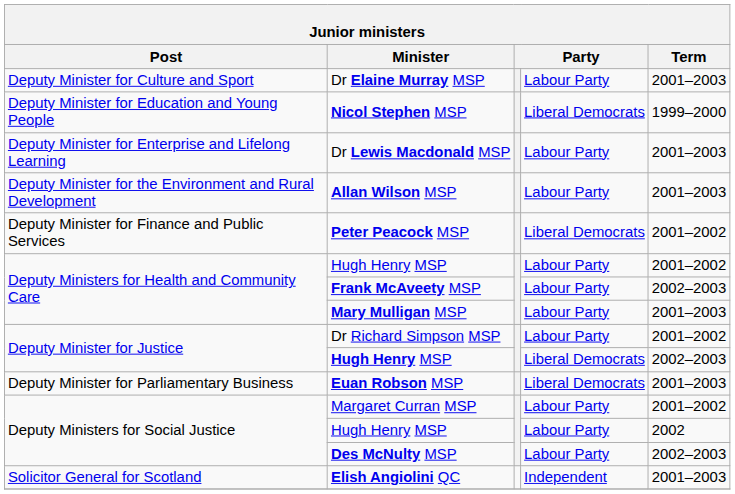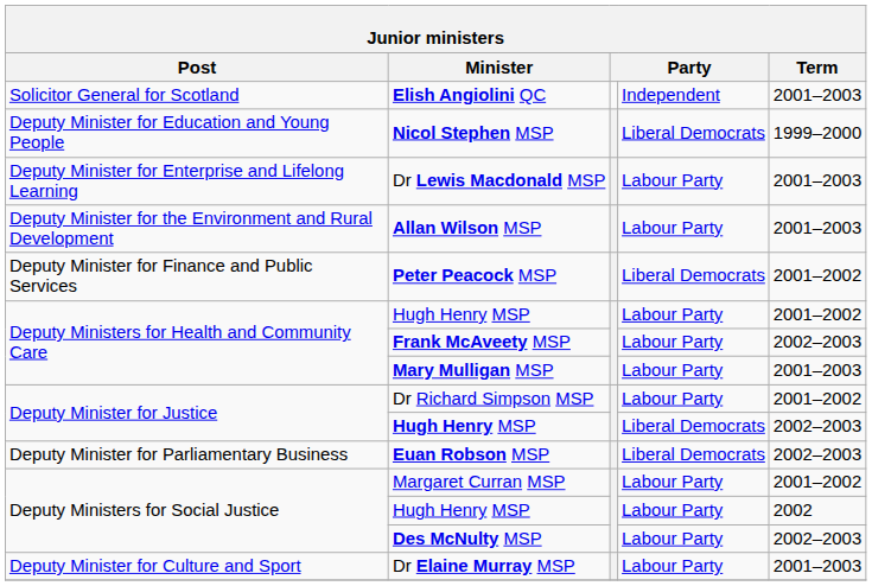rows swapped: Dr Elaine Murray MSP <-> Elish Angiolini QC
Euan Robson MSP | Term: 2001–2003 -> 2002–2003
